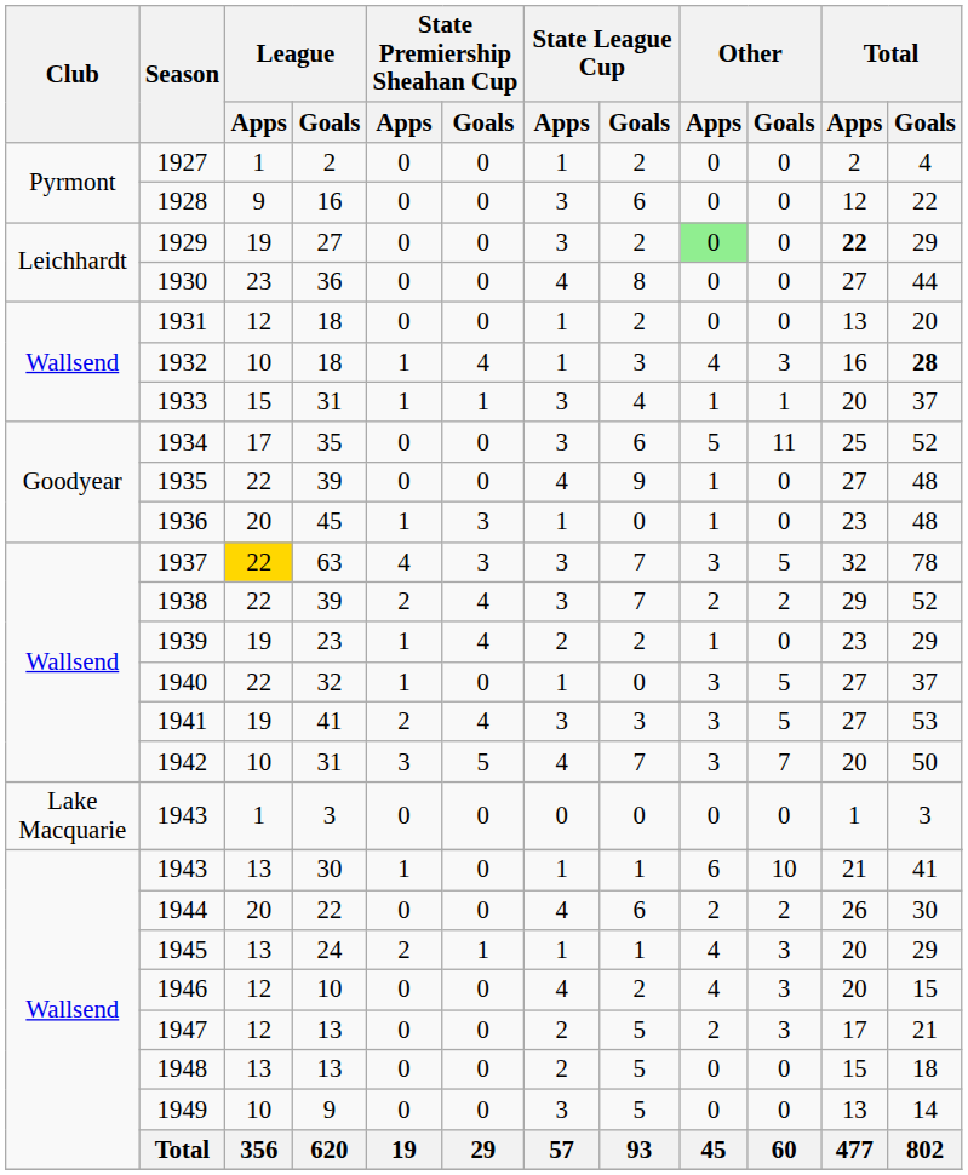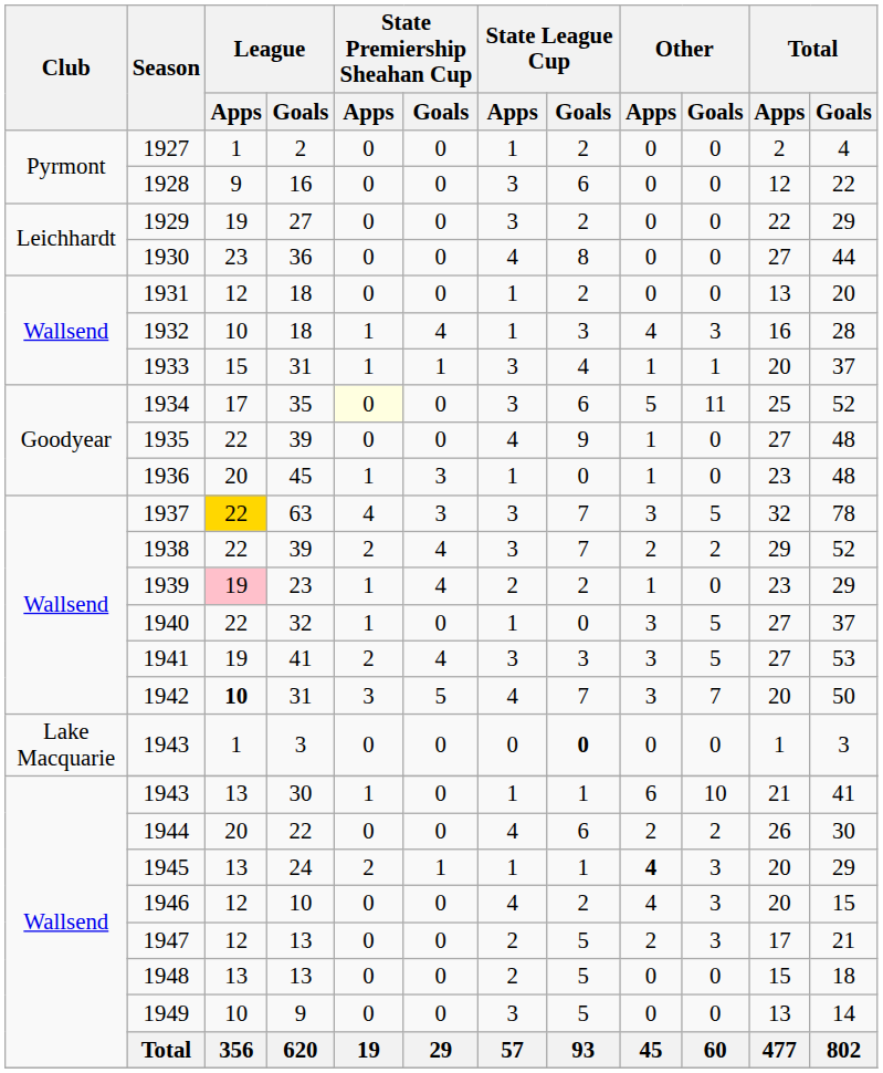1929 | Other / Apps: lightgreen background -> no background
1929 | Total / Apps: bold -> normal
1932 | Total / Goals: bold -> normal
1934 | State Premiership Sheahan Cup / Apps: no background -> lightyellow background
1939 | League / Apps: no background -> pink background
1942 | League / Apps: normal -> bold
1943 / 3 | State League Cup / Goals: normal -> bold
1945 | Other / Apps: normal -> bold
